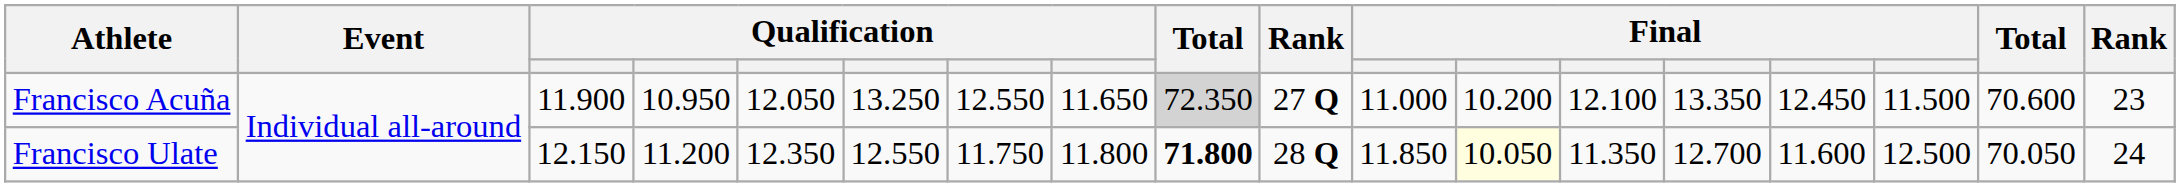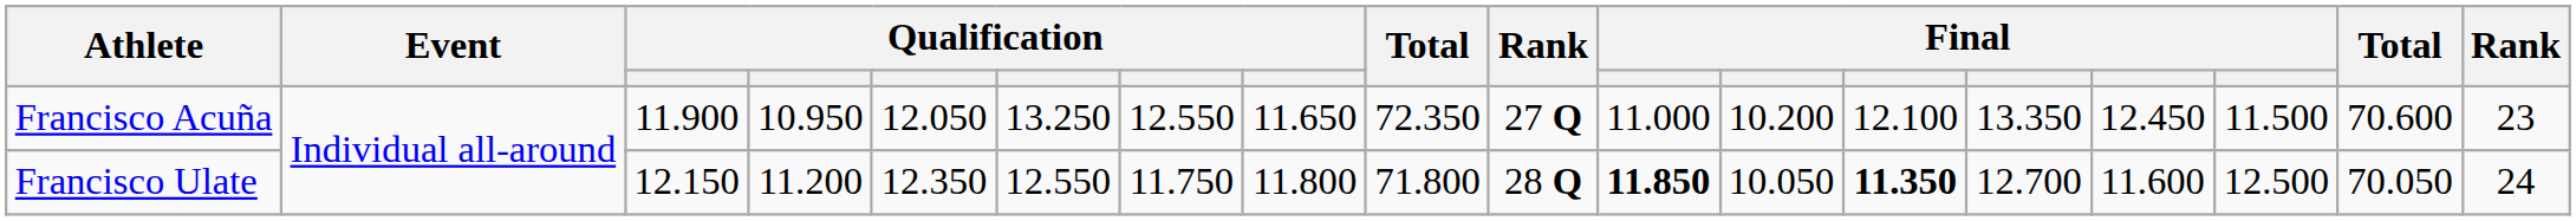row 3 | column 9: lightgrey background -> no background
row 4 | column 9: bold -> normal
row 4 | column 11: normal -> bold
row 4 | column 12: lightyellow background -> no background
row 4 | column 13: normal -> bold
